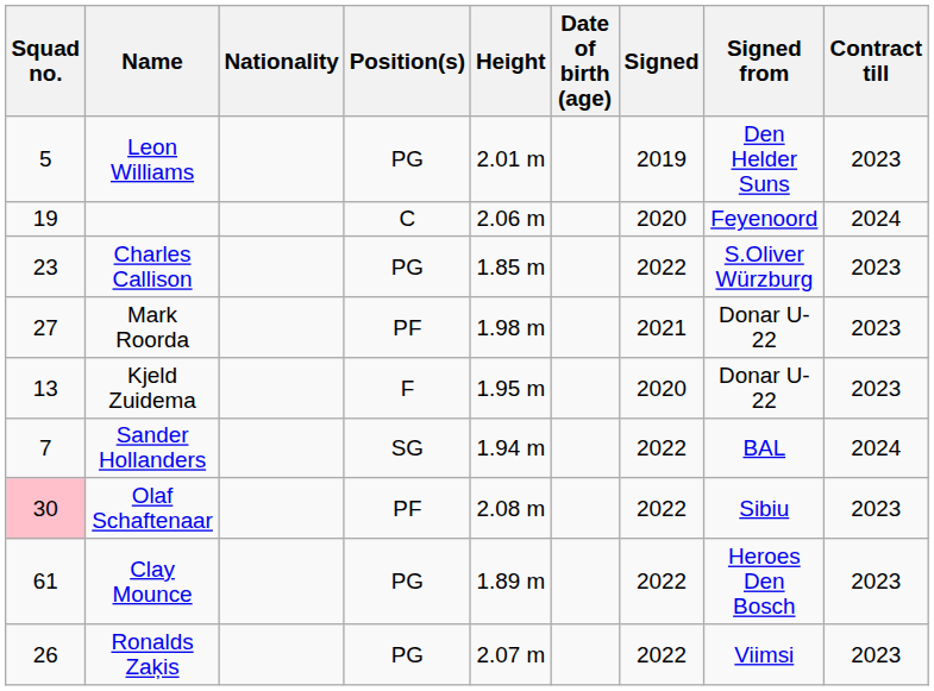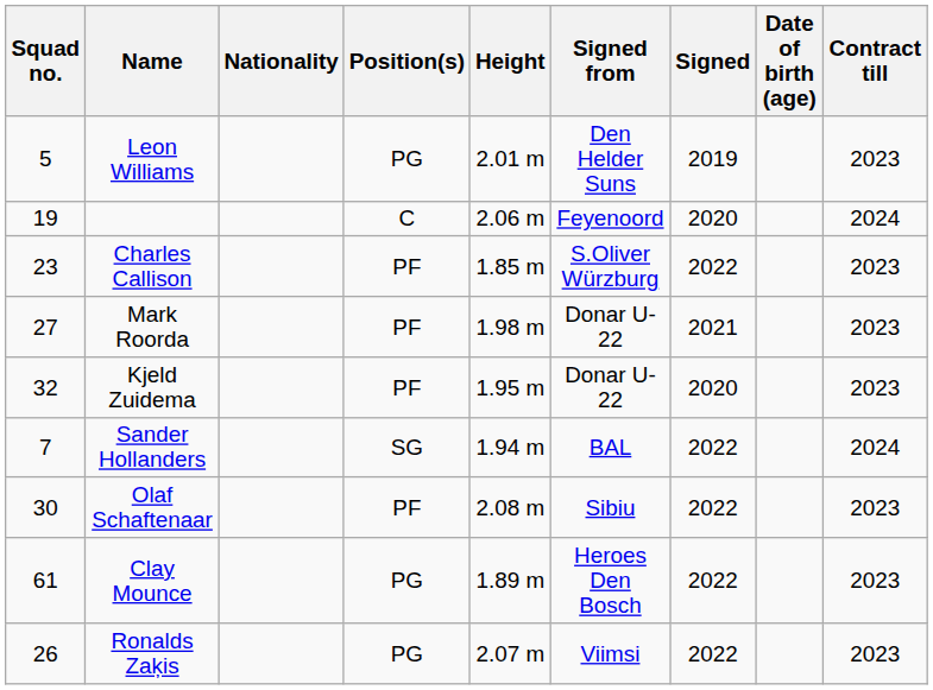columns swapped: Date of birth (age) <-> Signed from
Charles Callison | Position(s): PG -> PF
Kjeld Zuidema | Squad no.: 13 -> 32
Kjeld Zuidema | Position(s): F -> PF
Olaf Schaftenaar | Squad no.: pink background -> no background
